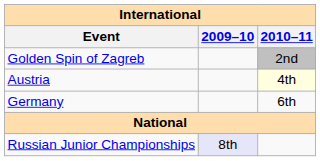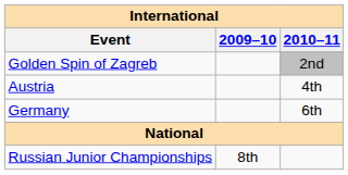Austria | 2010–11: lightyellow background -> no background
Russian Junior Championships | 2009–10: lavender background -> no background
